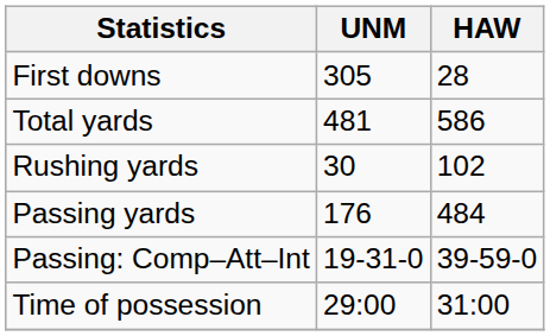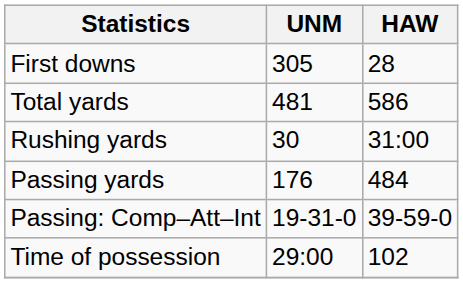Rushing yards | HAW: 102 -> 31:00
Time of possession | HAW: 31:00 -> 102
